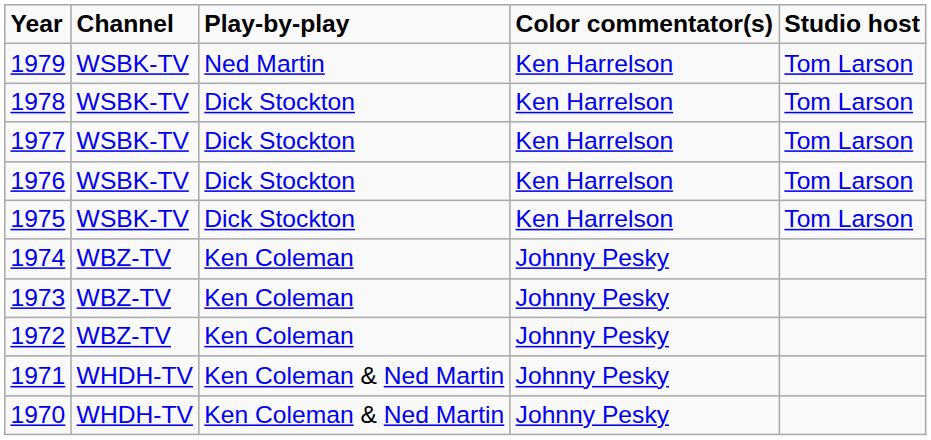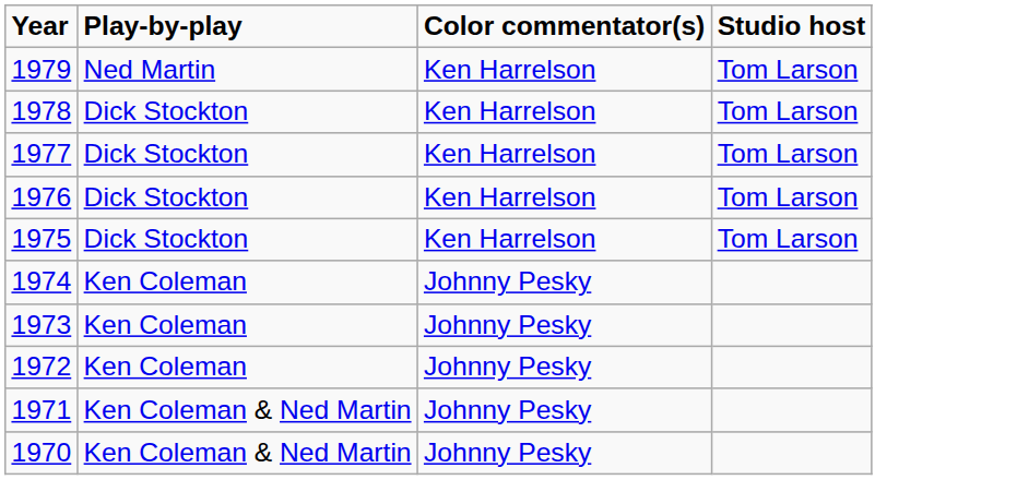- column: Channel | WSBK-TV | WSBK-TV | WSBK-TV | WSBK-TV | WSBK-TV | WBZ-TV | WBZ-TV | WBZ-TV | WHDH-TV | WHDH-TV
